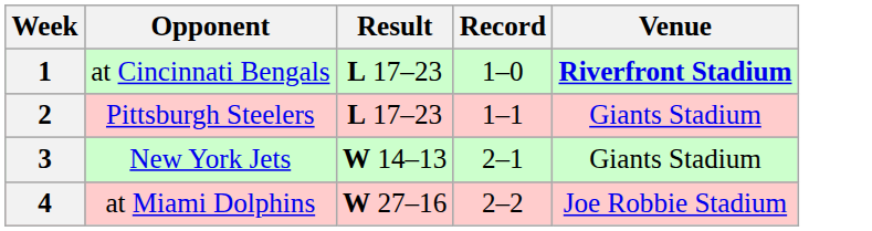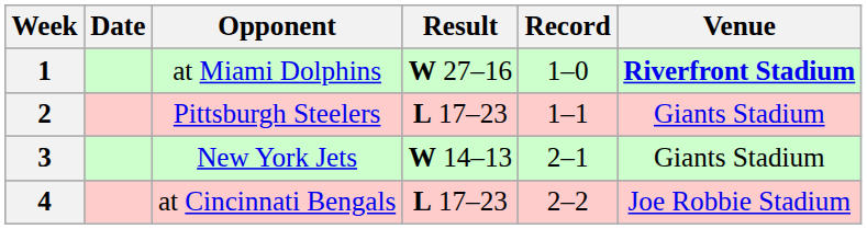+ column: Date
1 | Opponent: at Cincinnati Bengals -> at Miami Dolphins
1 | Result: L 17–23 -> W 27–16
4 | Opponent: at Miami Dolphins -> at Cincinnati Bengals
4 | Result: W 27–16 -> L 17–23
